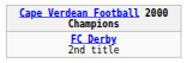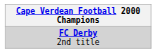row 2 | column 1: no background -> lightgrey background
